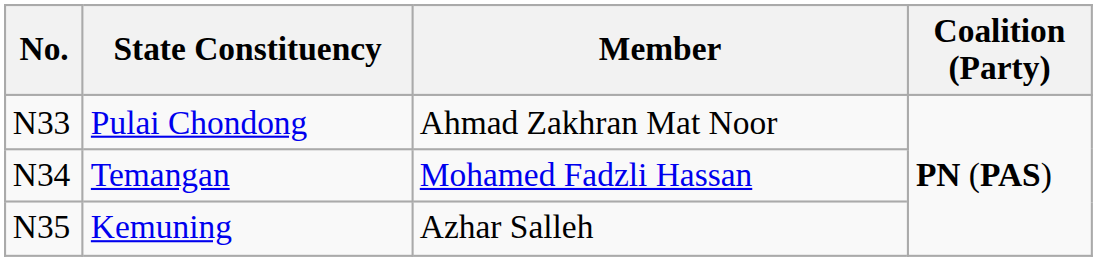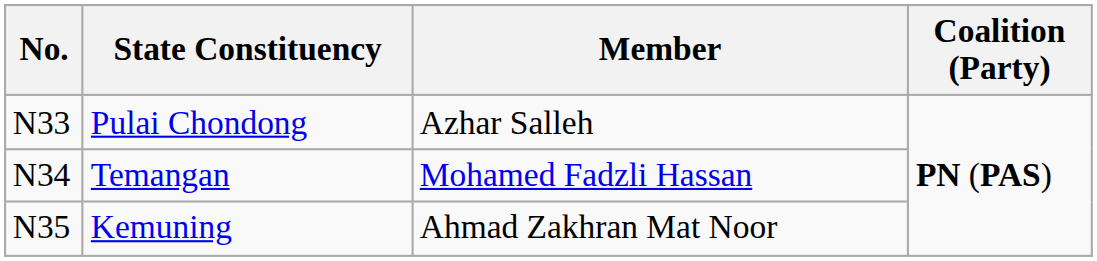Pulai Chondong | Member: Ahmad Zakhran Mat Noor -> Azhar Salleh
Kemuning | Member: Azhar Salleh -> Ahmad Zakhran Mat Noor
